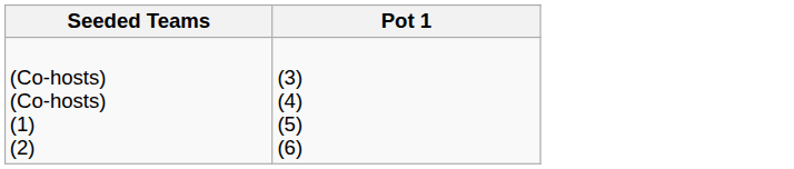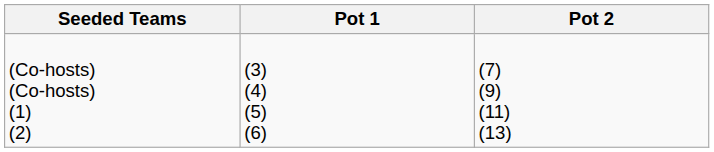+ column: Pot 2 | (7) (9) (11) (13)
